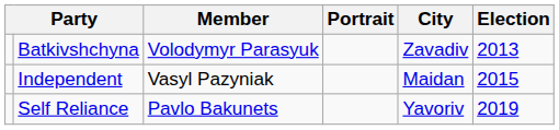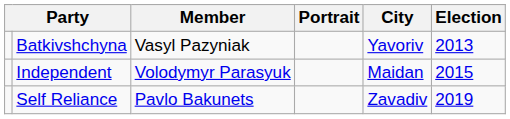Batkivshchyna | Member: Volodymyr Parasyuk -> Vasyl Pazyniak
Batkivshchyna | City: Zavadiv -> Yavoriv
Independent | Member: Vasyl Pazyniak -> Volodymyr Parasyuk
Self Reliance | City: Yavoriv -> Zavadiv
